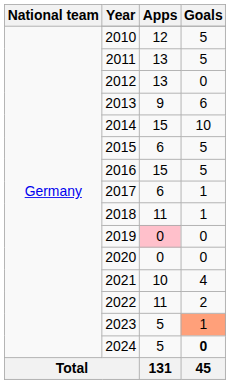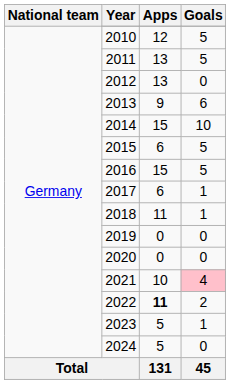2019 | Apps: pink background -> no background
2021 | Goals: no background -> pink background
2022 | Apps: normal -> bold
2023 | Goals: lightsalmon background -> no background
2024 | Goals: bold -> normal
